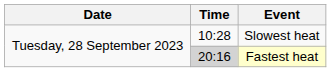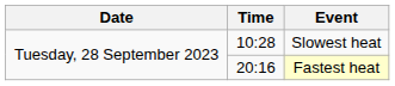Fastest heat | Time: lightgrey background -> no background
